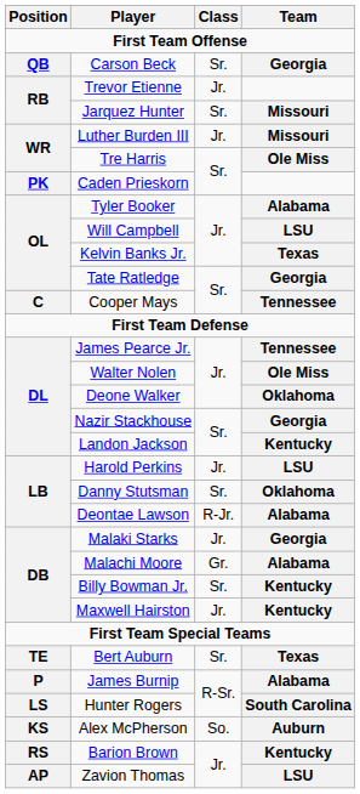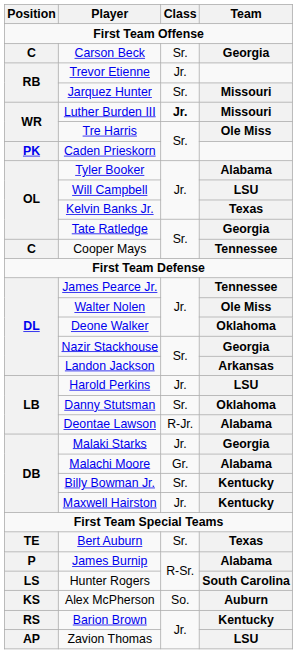Carson Beck | Position: QB -> C
Luther Burden III | Class: normal -> bold
Landon Jackson | Team: Kentucky -> Arkansas
